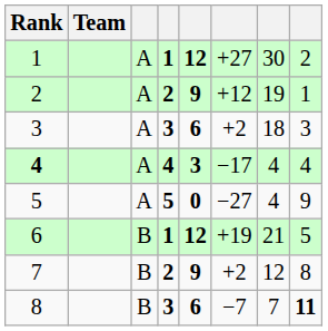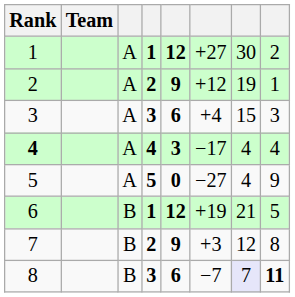row 4 | column 6: +2 -> +4
row 4 | column 7: 18 -> 15
row 8 | column 6: +2 -> +3
row 9 | column 7: no background -> lavender background
